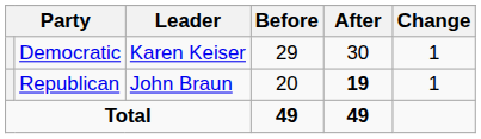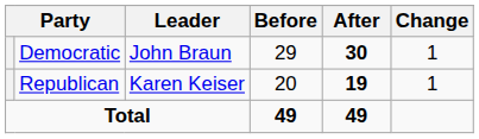Democratic | Leader: Karen Keiser -> John Braun
Democratic | After: normal -> bold
Republican | Leader: John Braun -> Karen Keiser
